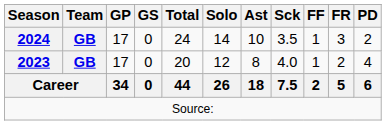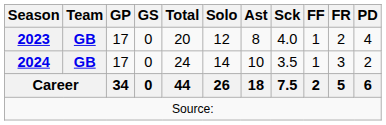rows swapped: 2023 <-> 2024
